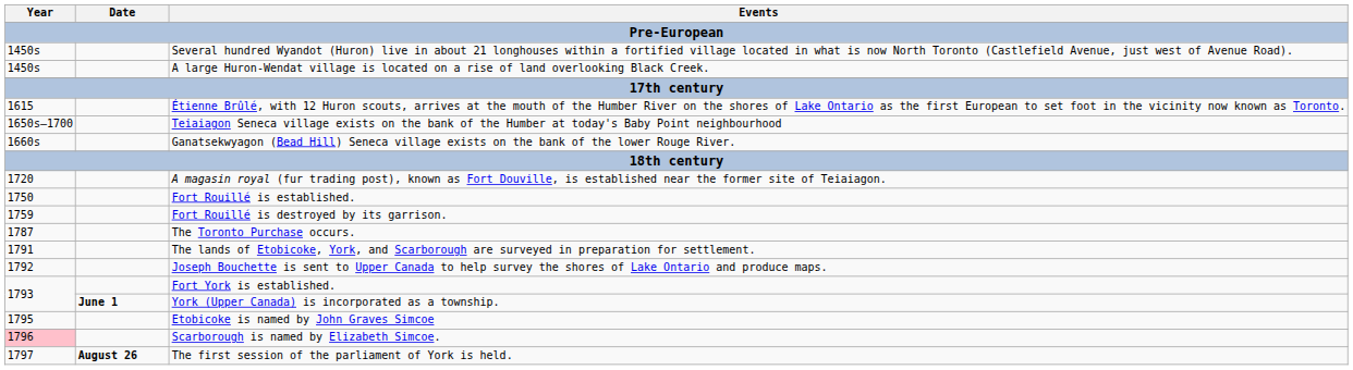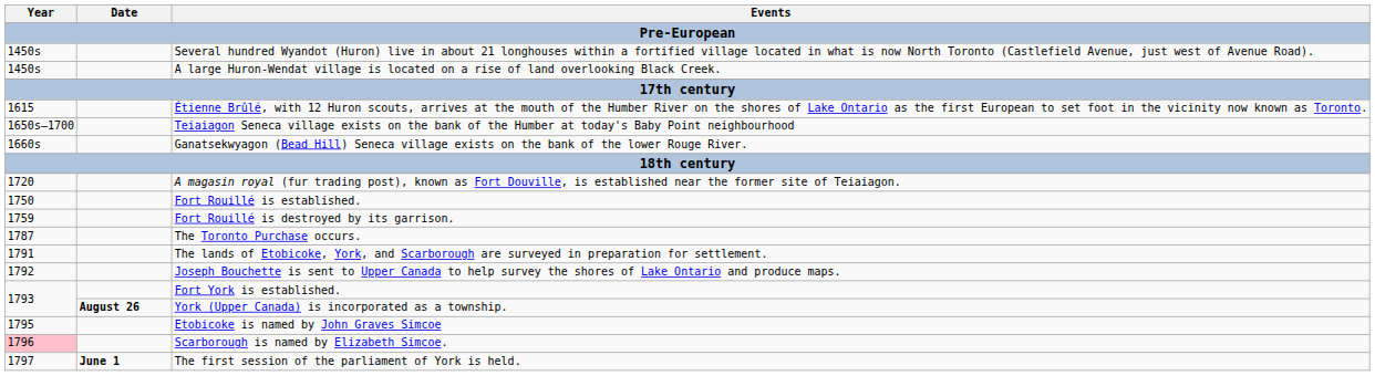York (Upper Canada) is incorporated as a township. | Date: June 1 -> August 26
The first session of the parliament of York is held. | Date: August 26 -> June 1
